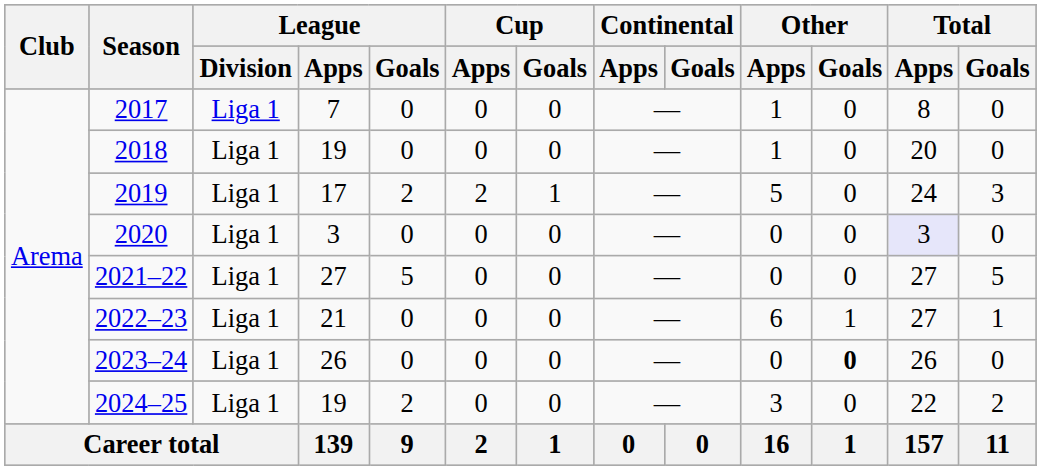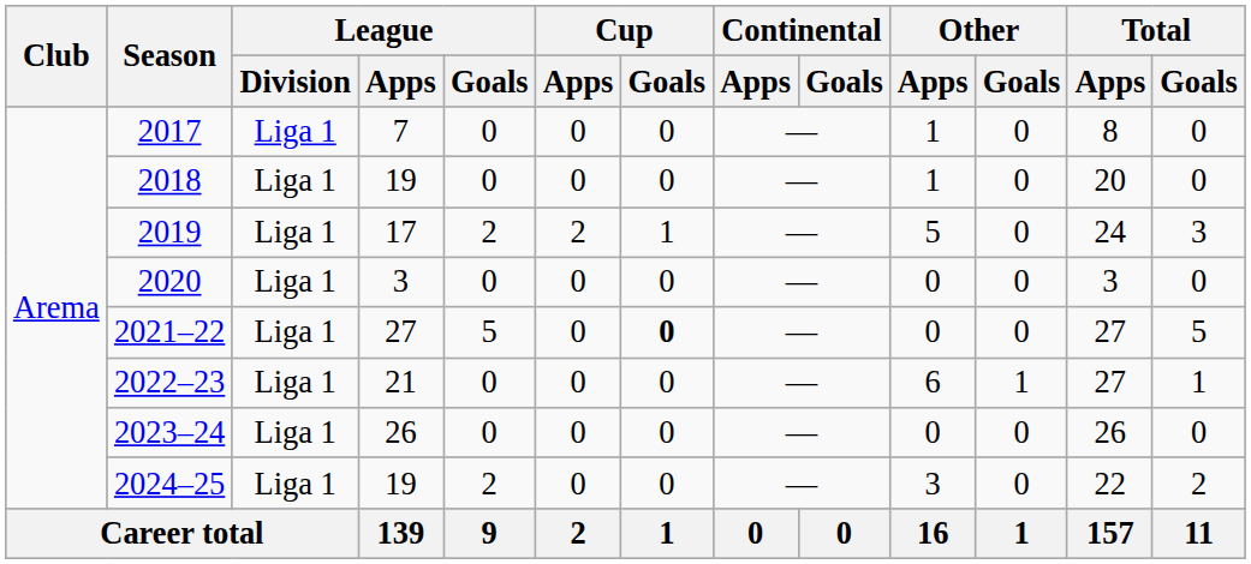2020 | Total / Apps: lavender background -> no background
2021–22 | Cup / Goals: normal -> bold
2023–24 | Other / Goals: bold -> normal
